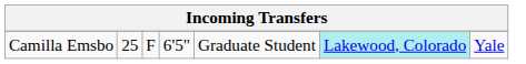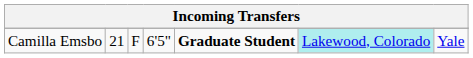Camilla Emsbo | column 2: 25 -> 21
Camilla Emsbo | column 5: normal -> bold
